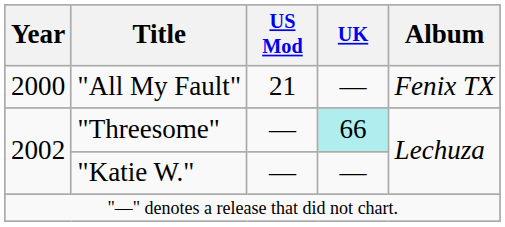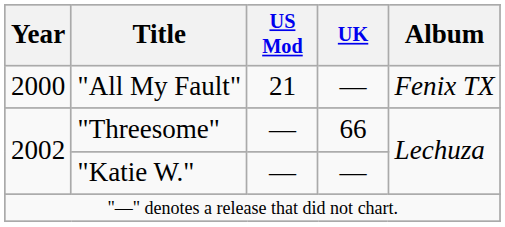"Threesome" | UK: paleturquoise background -> no background
